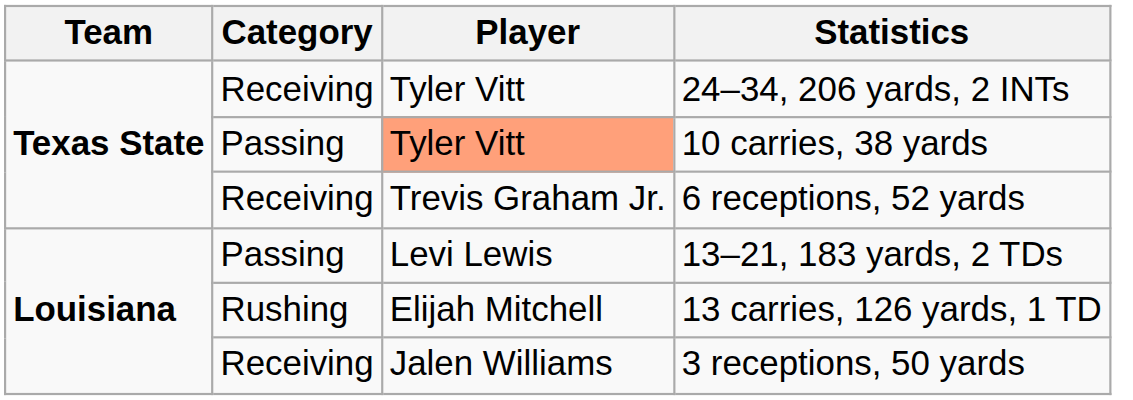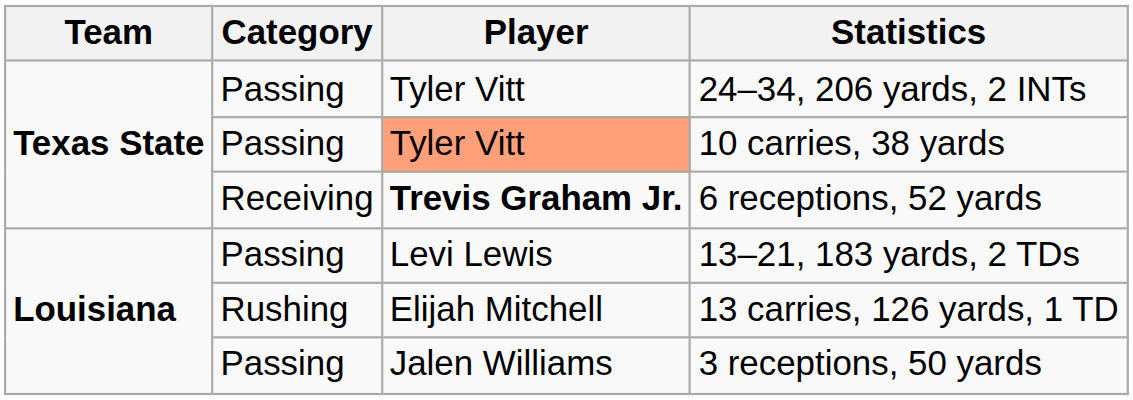24–34, 206 yards, 2 INTs | Category: Receiving -> Passing
6 receptions, 52 yards | Player: normal -> bold
3 receptions, 50 yards | Category: Receiving -> Passing
